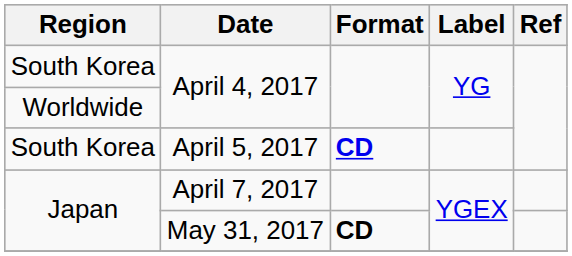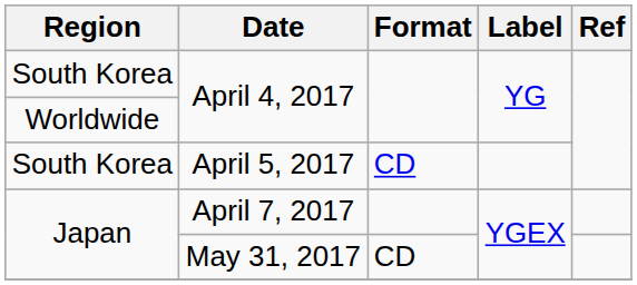April 5, 2017 | Format: bold -> normal
May 31, 2017 | Format: bold -> normal
